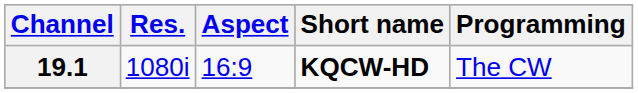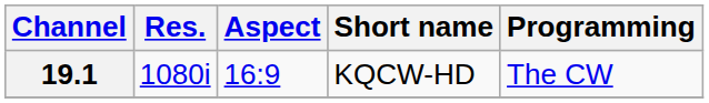19.1 | Short name: bold -> normal
